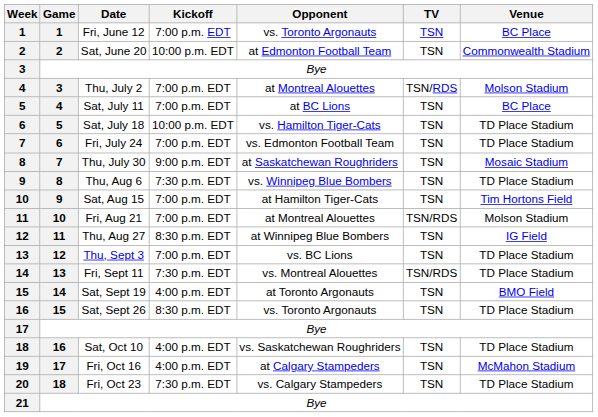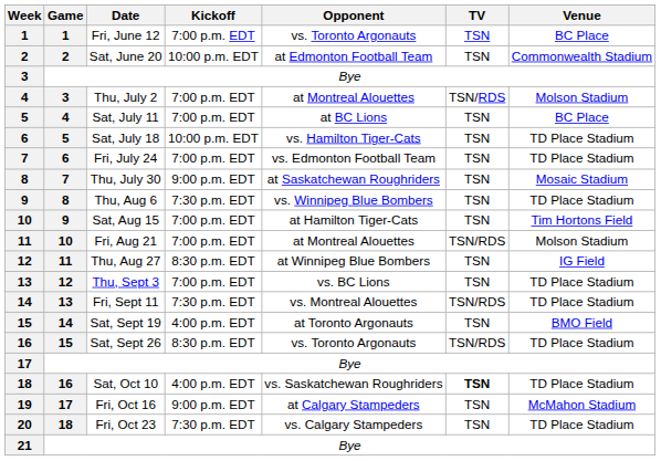Sat, Sept 26 | TV: TSN -> TSN/RDS
Sat, Oct 10 | TV: normal -> bold
Fri, Oct 16 | Kickoff: 4:00 p.m. EDT -> 9:00 p.m. EDT
